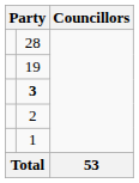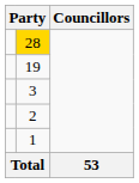28 | column 2: no background -> gold background
3 | column 2: bold -> normal
